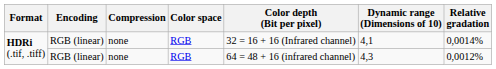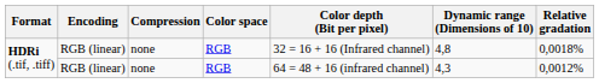row 2 | Dynamic range (Dimensions of 10): 4,1 -> 4,8
row 2 | Relative gradation: 0,0014% -> 0,0018%
